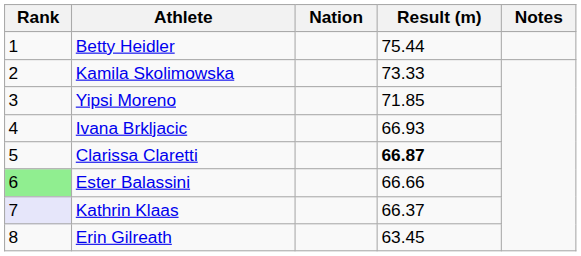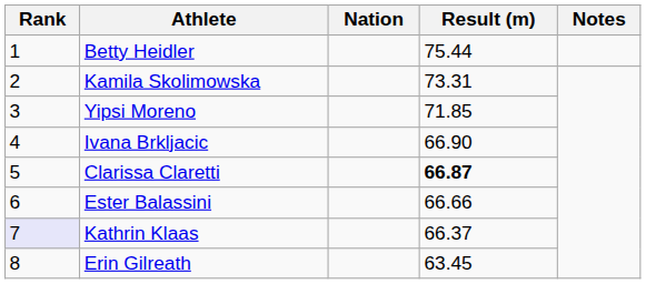Kamila Skolimowska | Result (m): 73.33 -> 73.31
Ivana Brkljacic | Result (m): 66.93 -> 66.90
Ester Balassini | Rank: lightgreen background -> no background
